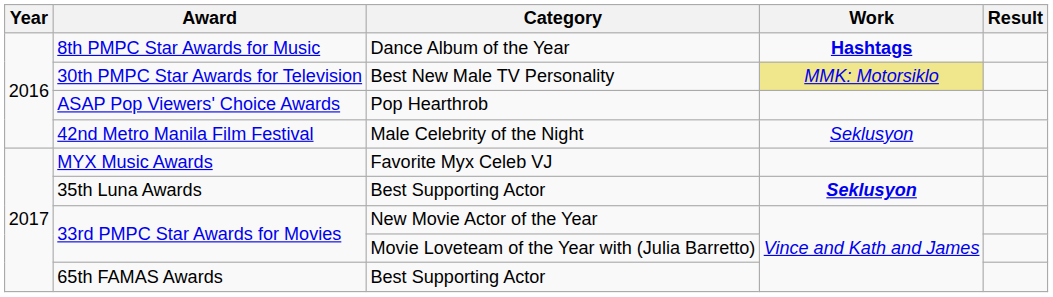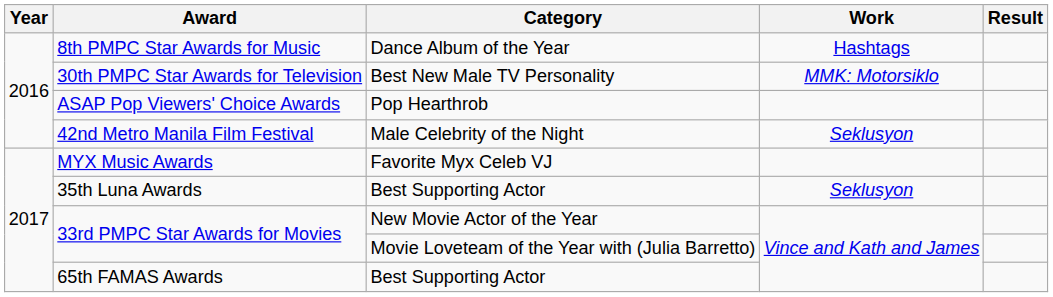8th PMPC Star Awards for Music | Work: bold -> normal
30th PMPC Star Awards for Television | Work: khaki background -> no background
35th Luna Awards | Work: bold -> normal
